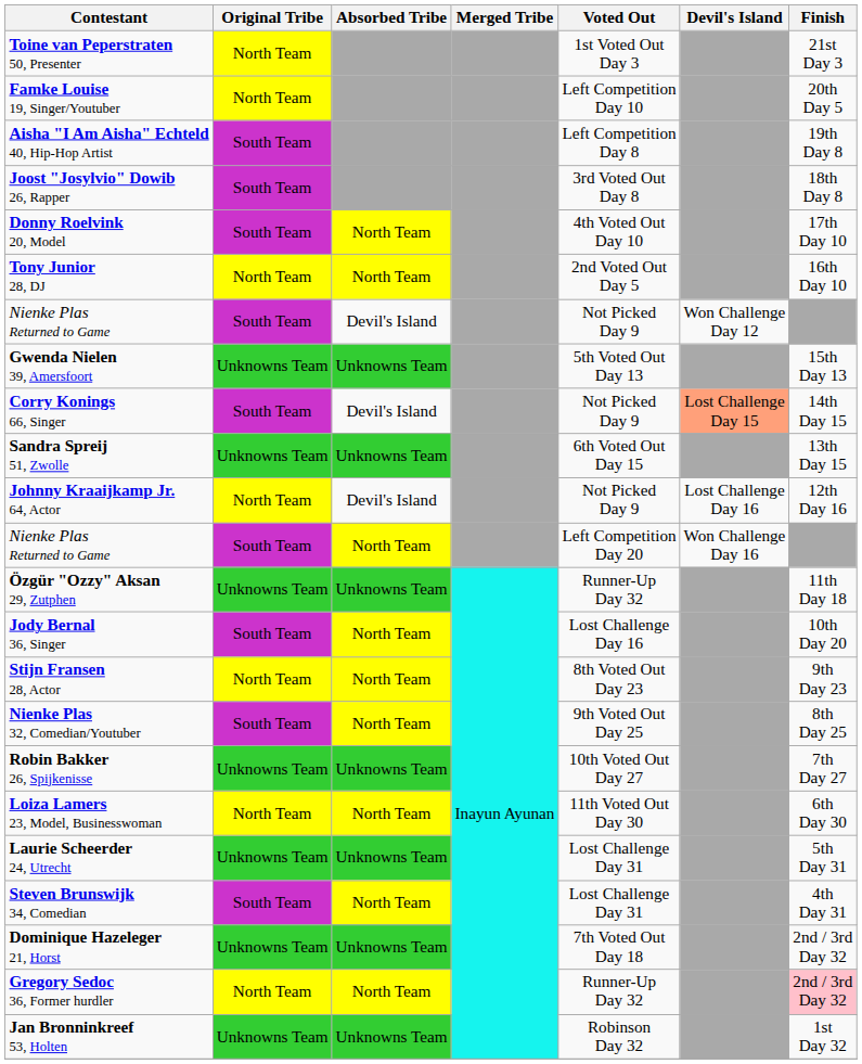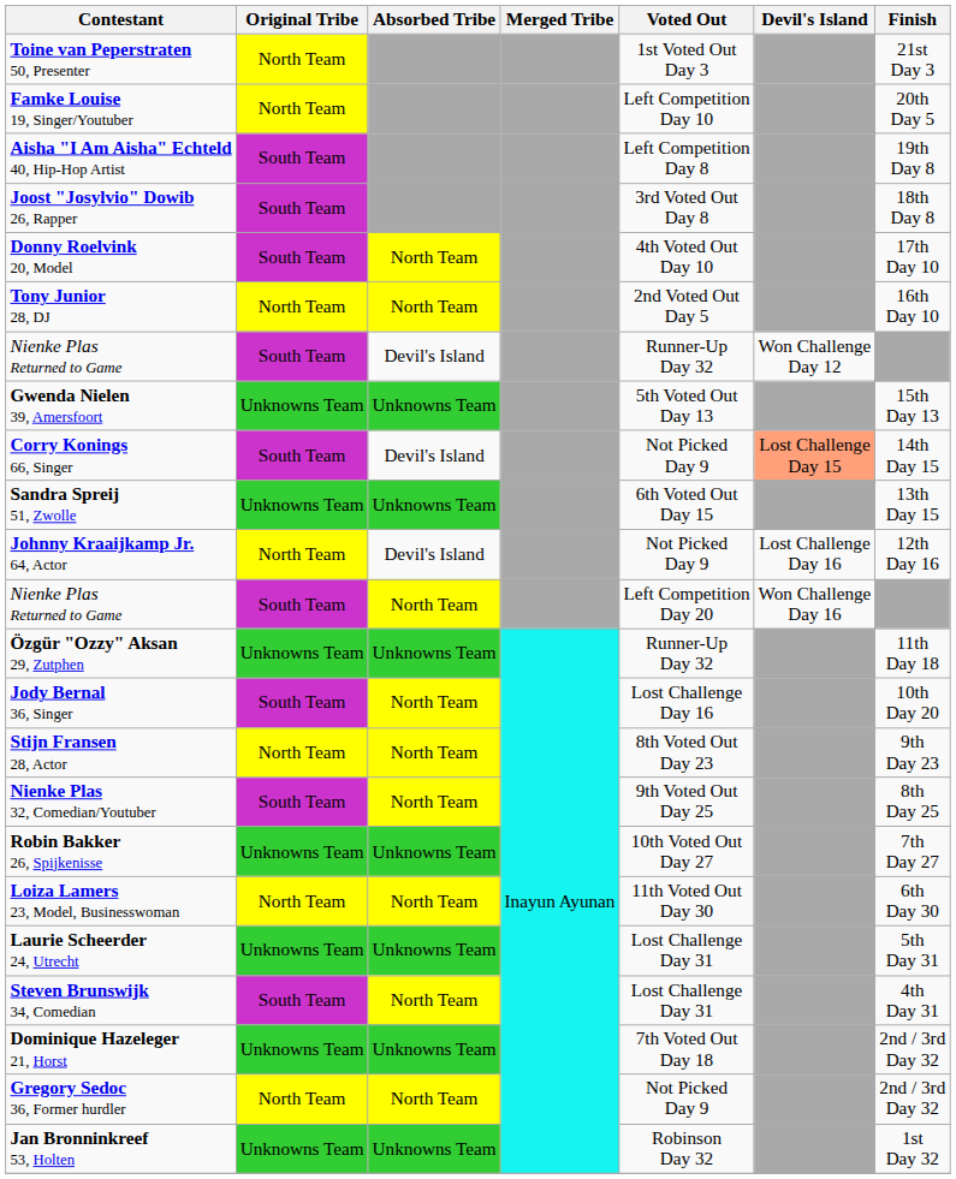Nienke Plas Returned to Game / Devil's Island | Voted Out: Not Picked Day 9 -> Runner-Up Day 32
Gregory Sedoc 36, Former hurdler | Voted Out: Runner-Up Day 32 -> Not Picked Day 9
Gregory Sedoc 36, Former hurdler | Finish: pink background -> no background
